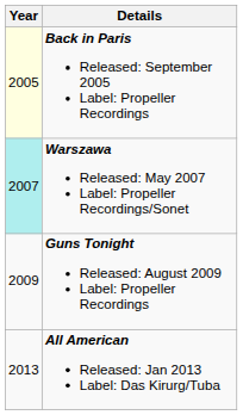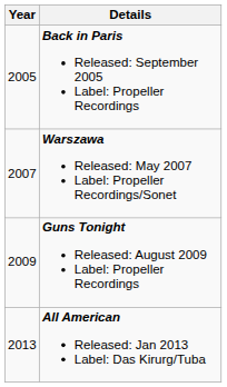row 2 | Year: lightyellow background -> no background
row 3 | Year: paleturquoise background -> no background
